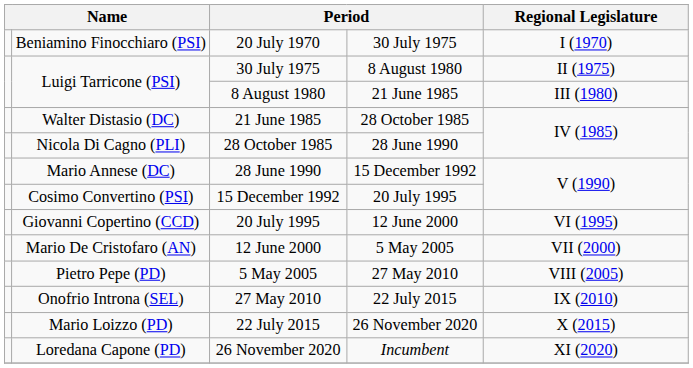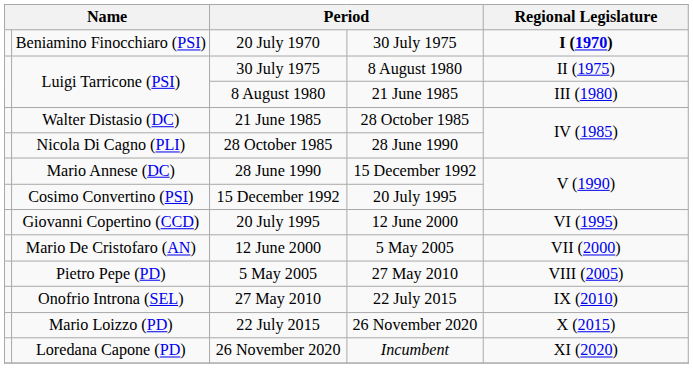20 July 1970 | Regional Legislature: normal -> bold
